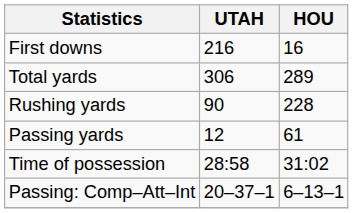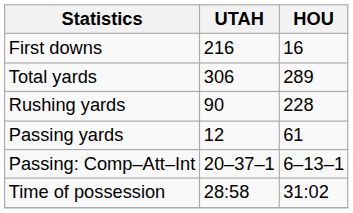rows swapped: Passing: Comp–Att–Int <-> Time of possession
